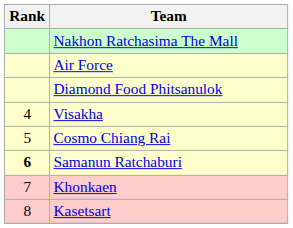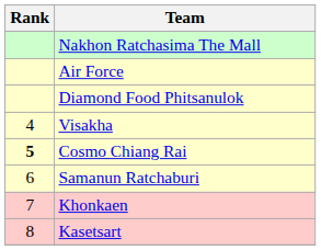Cosmo Chiang Rai | Rank: normal -> bold
Samanun Ratchaburi | Rank: bold -> normal
